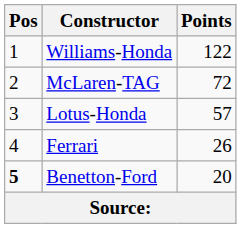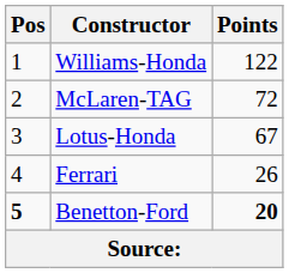Lotus-Honda | Points: 57 -> 67
Benetton-Ford | Points: normal -> bold
